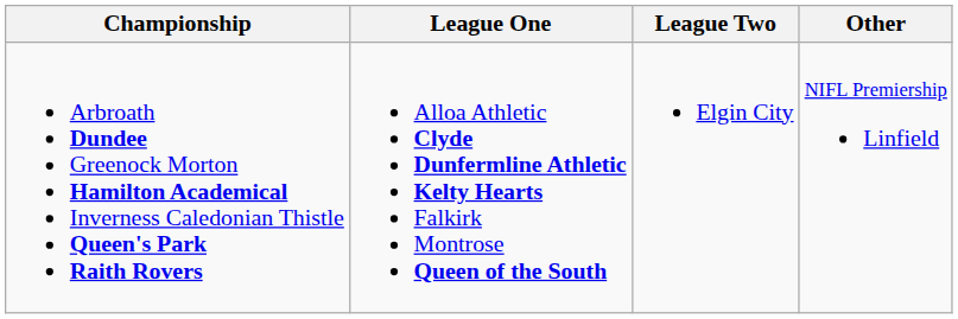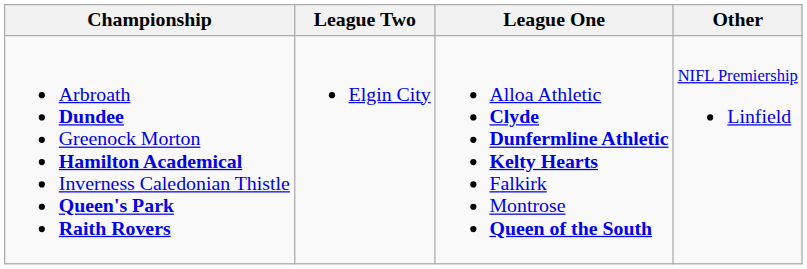columns swapped: League One <-> League Two
